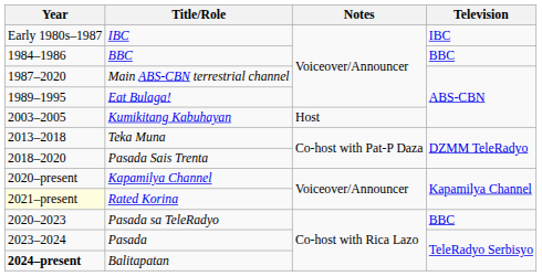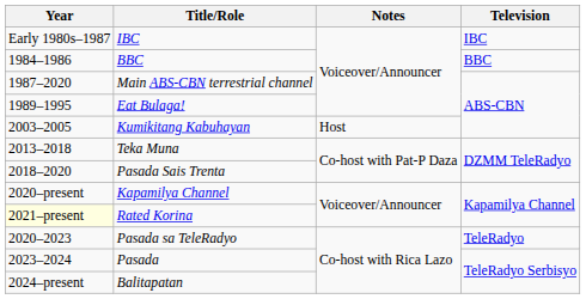Pasada sa TeleRadyo | Television: BBC -> TeleRadyo
Balitapatan | Year: bold -> normal
